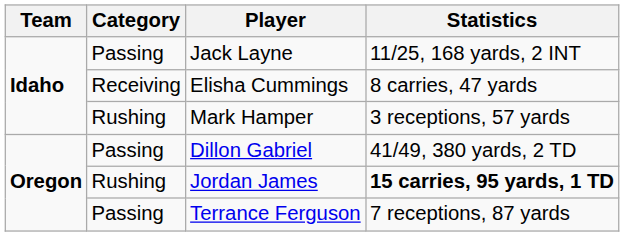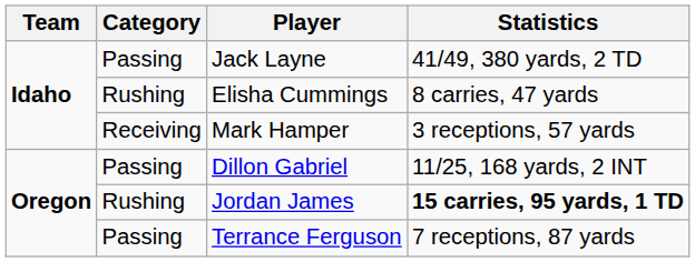Jack Layne | Statistics: 11/25, 168 yards, 2 INT -> 41/49, 380 yards, 2 TD
Elisha Cummings | Category: Receiving -> Rushing
Mark Hamper | Category: Rushing -> Receiving
Dillon Gabriel | Statistics: 41/49, 380 yards, 2 TD -> 11/25, 168 yards, 2 INT
